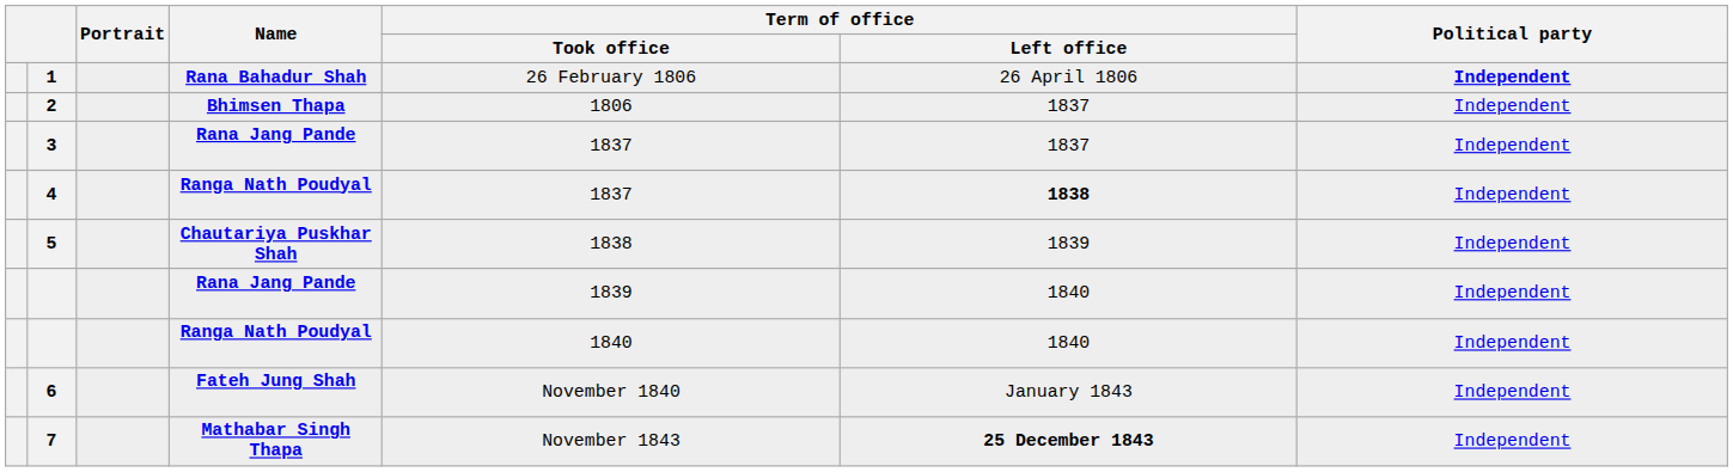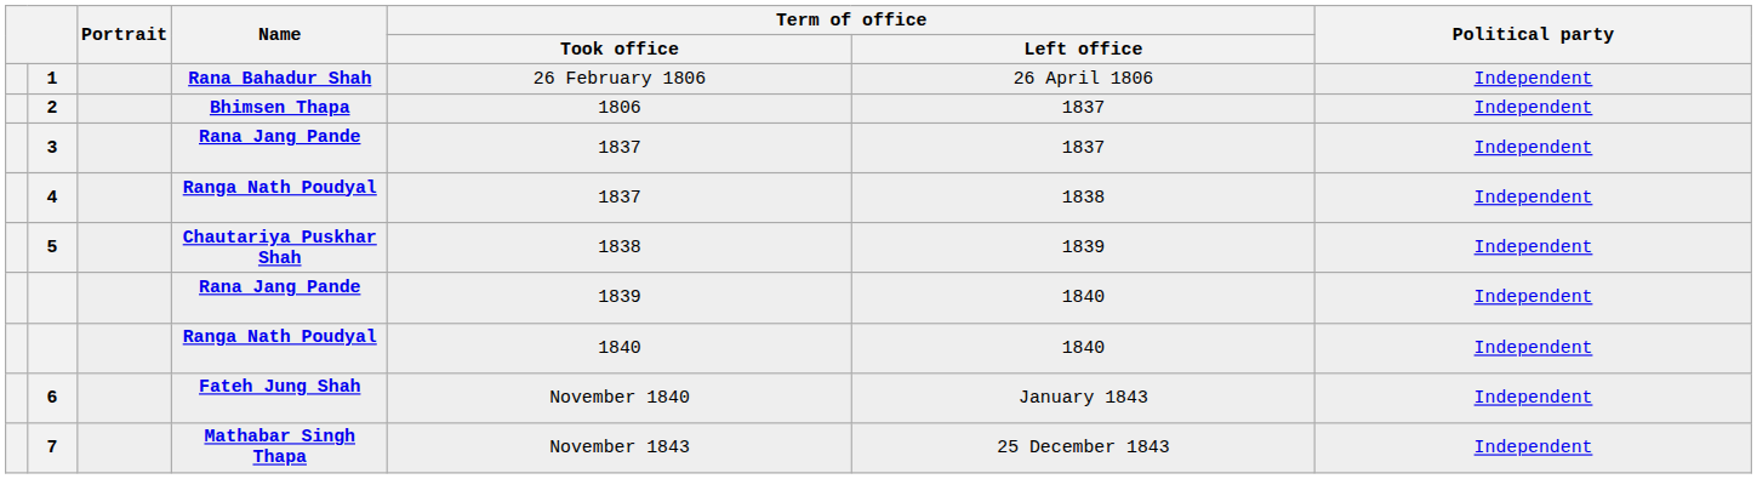1 | Political party: bold -> normal
4 | Term of office / Left office: bold -> normal
7 | Term of office / Left office: bold -> normal
